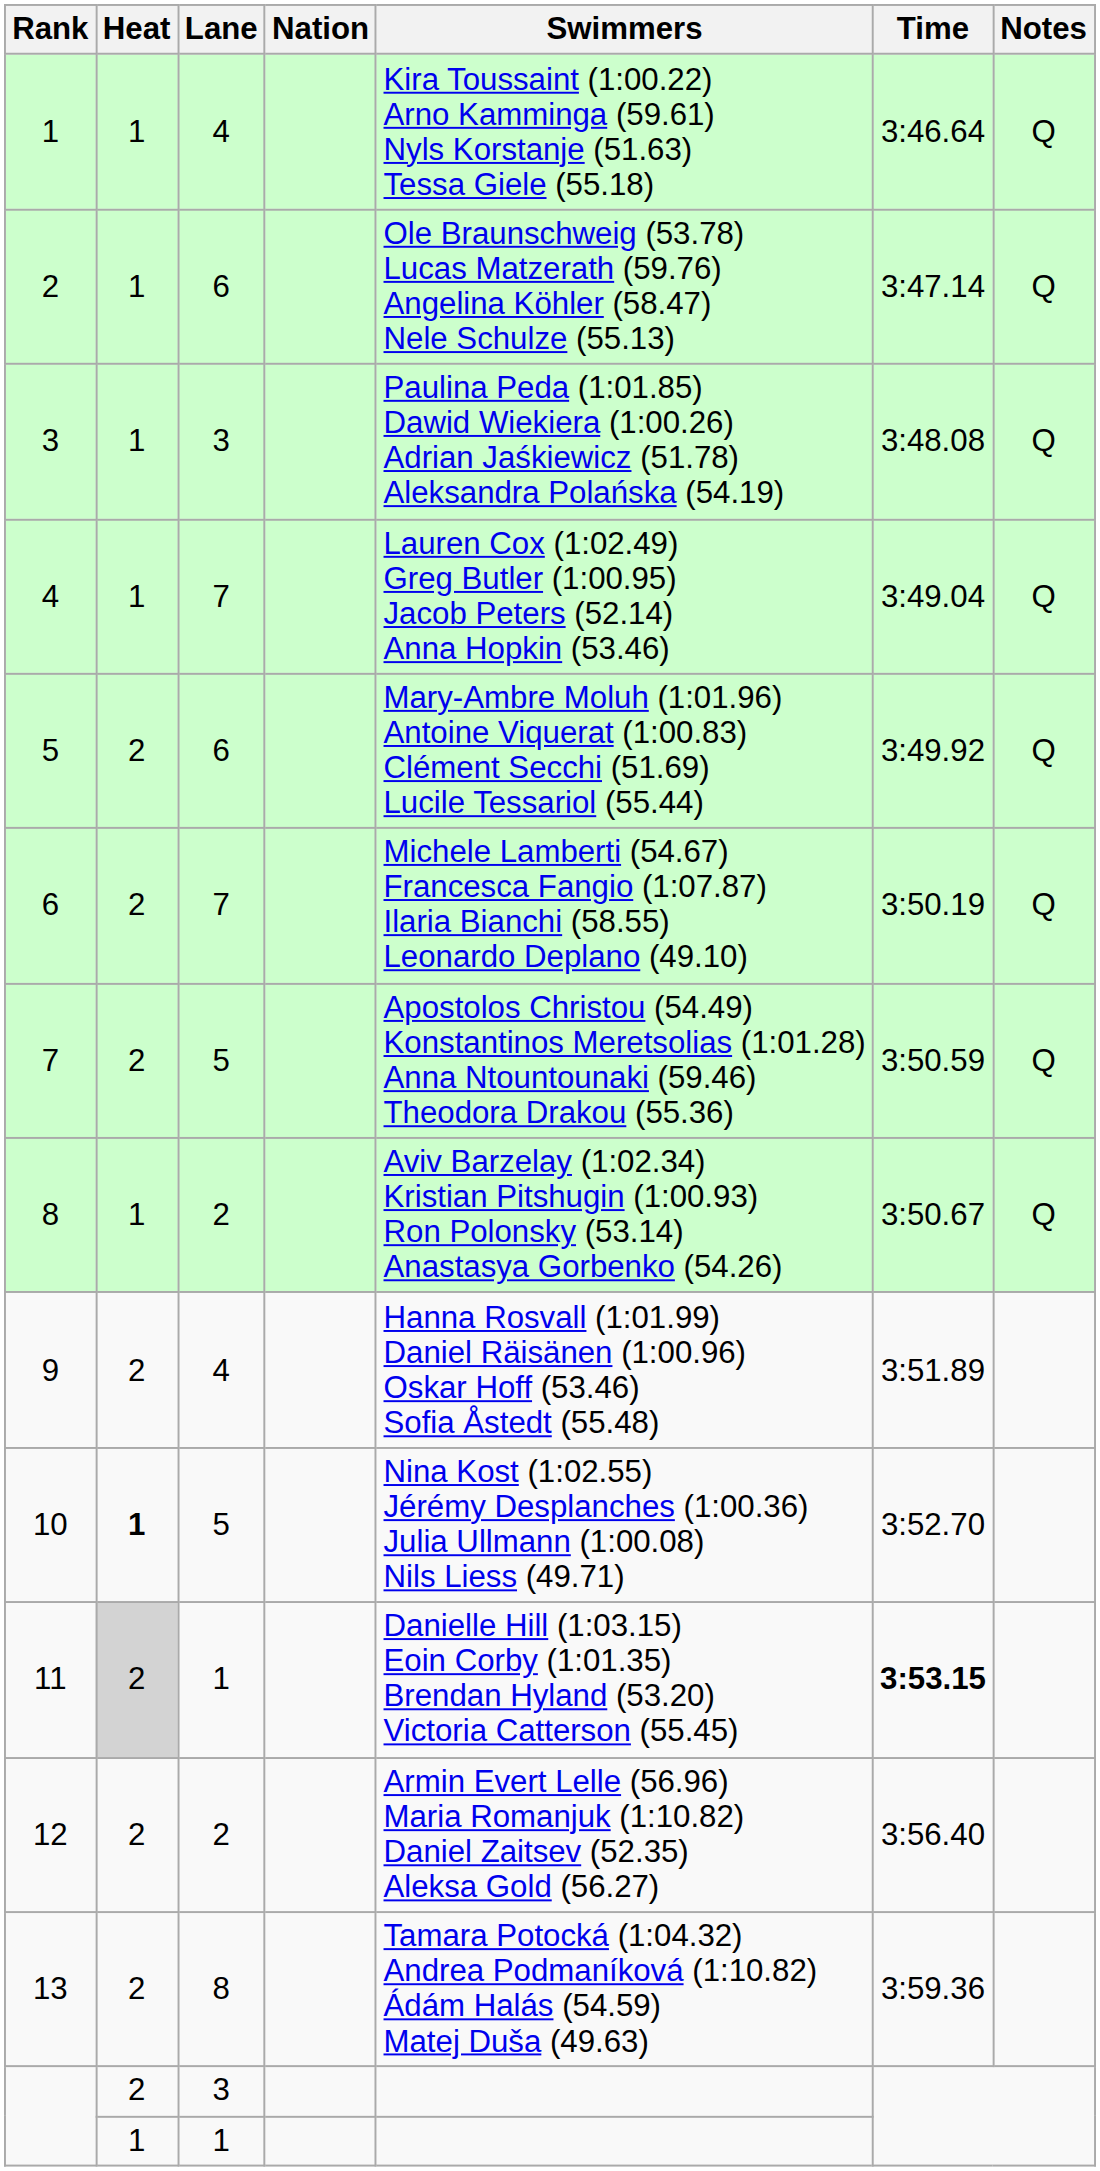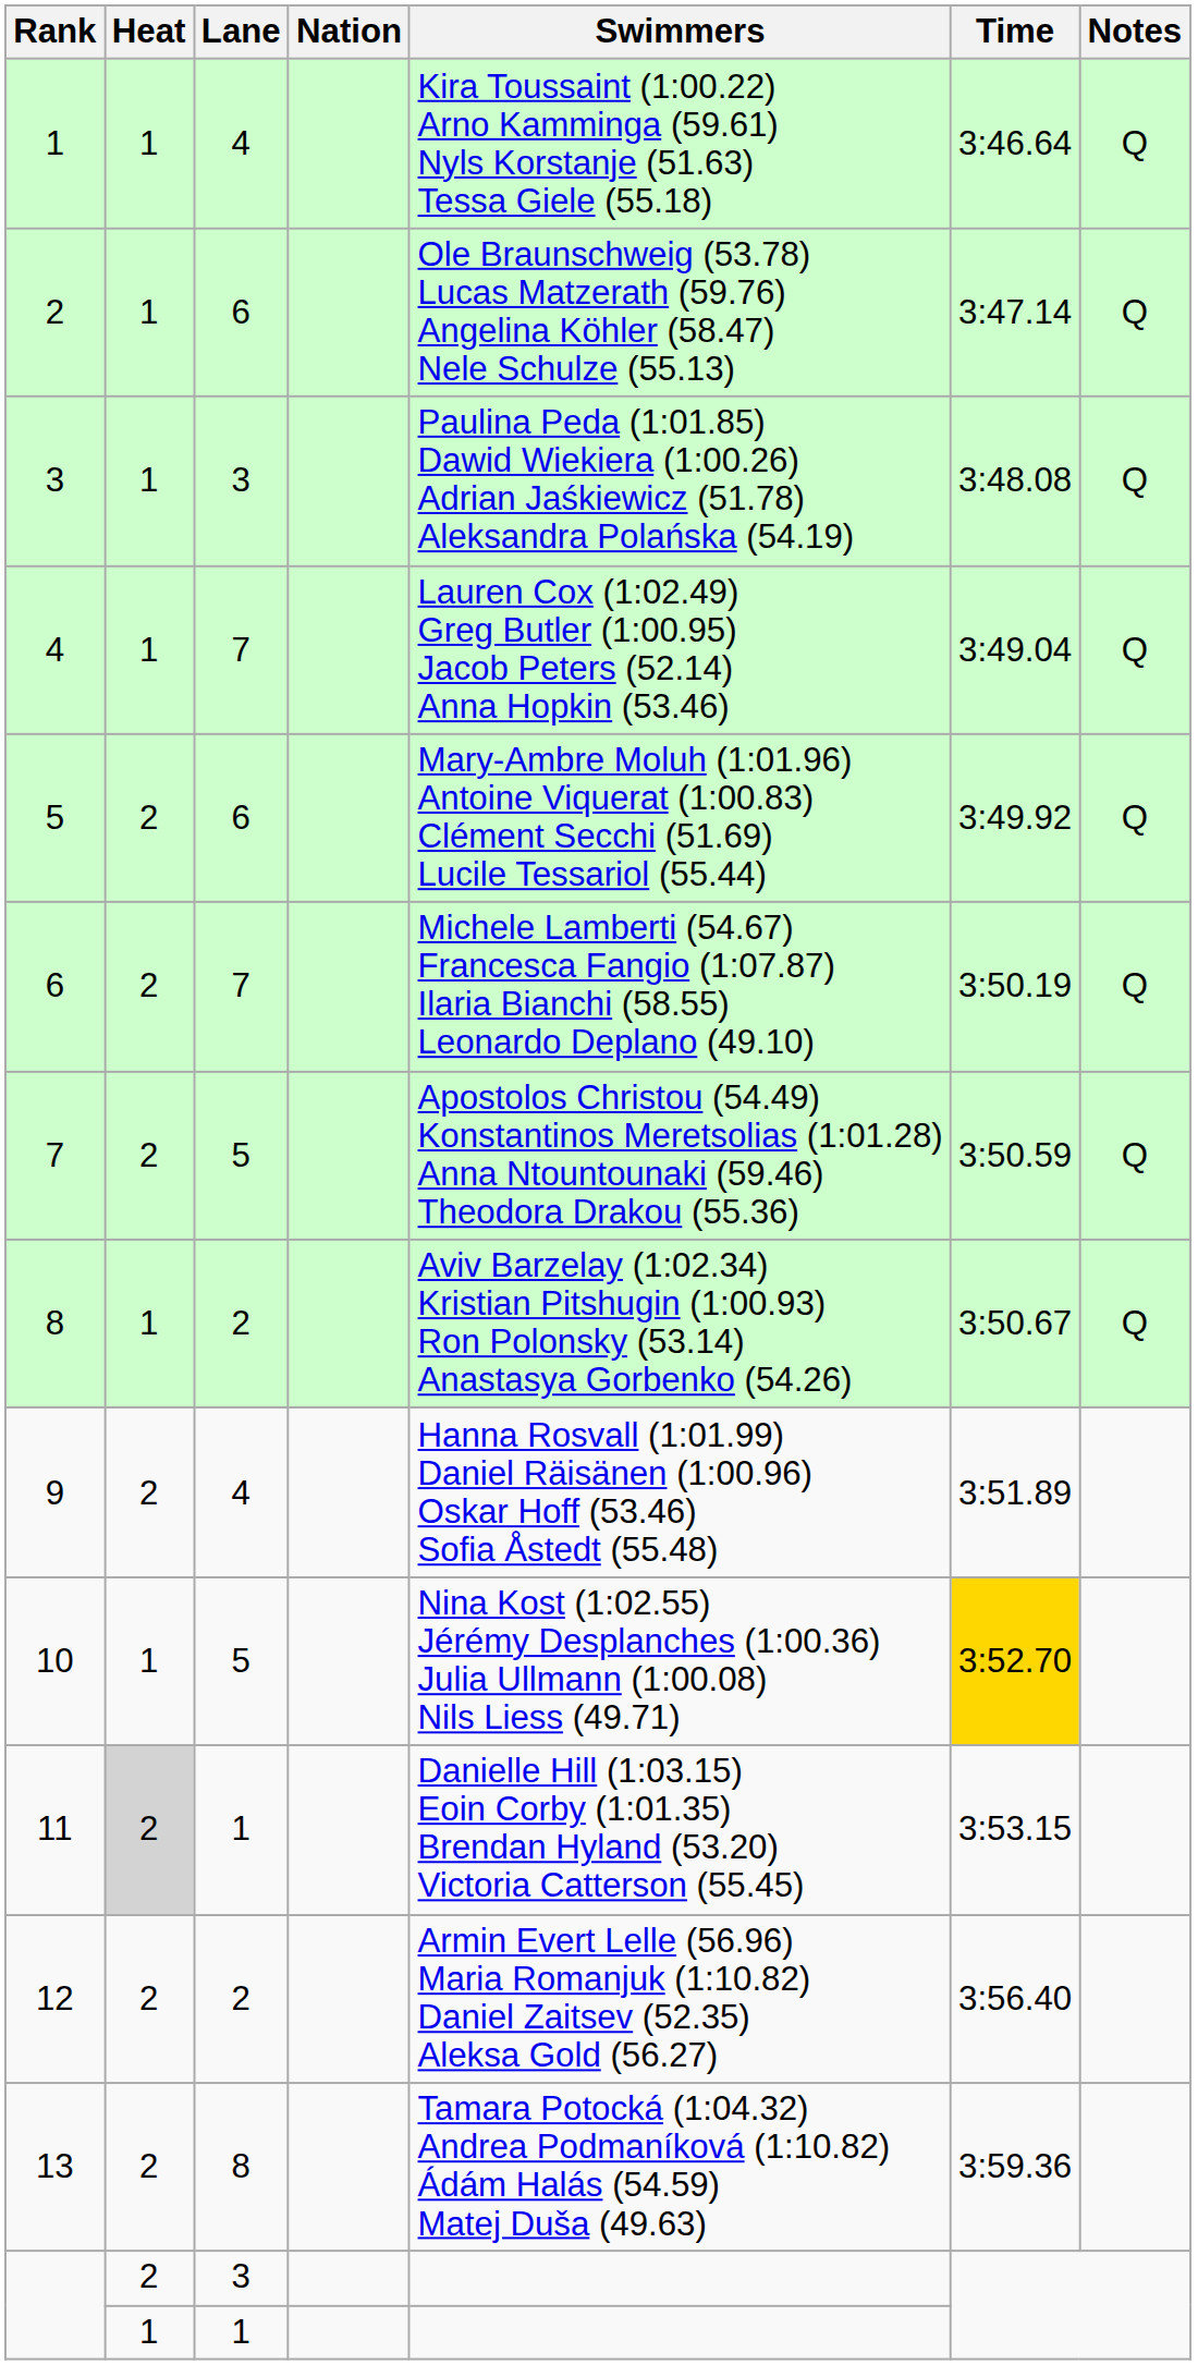10 | Heat: bold -> normal
10 | Time: no background -> gold background
11 | Time: bold -> normal
